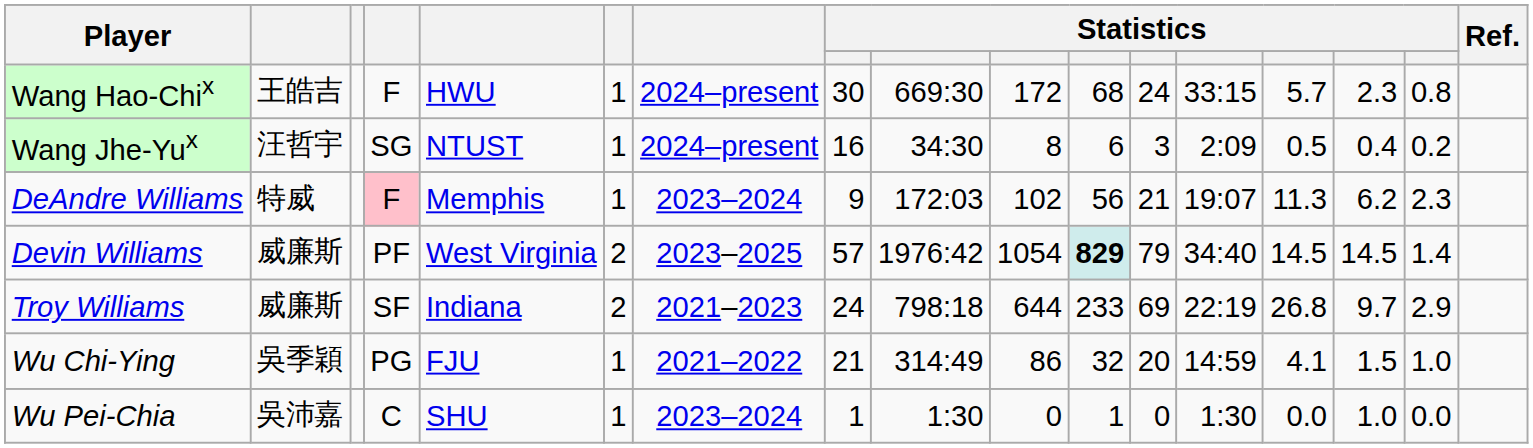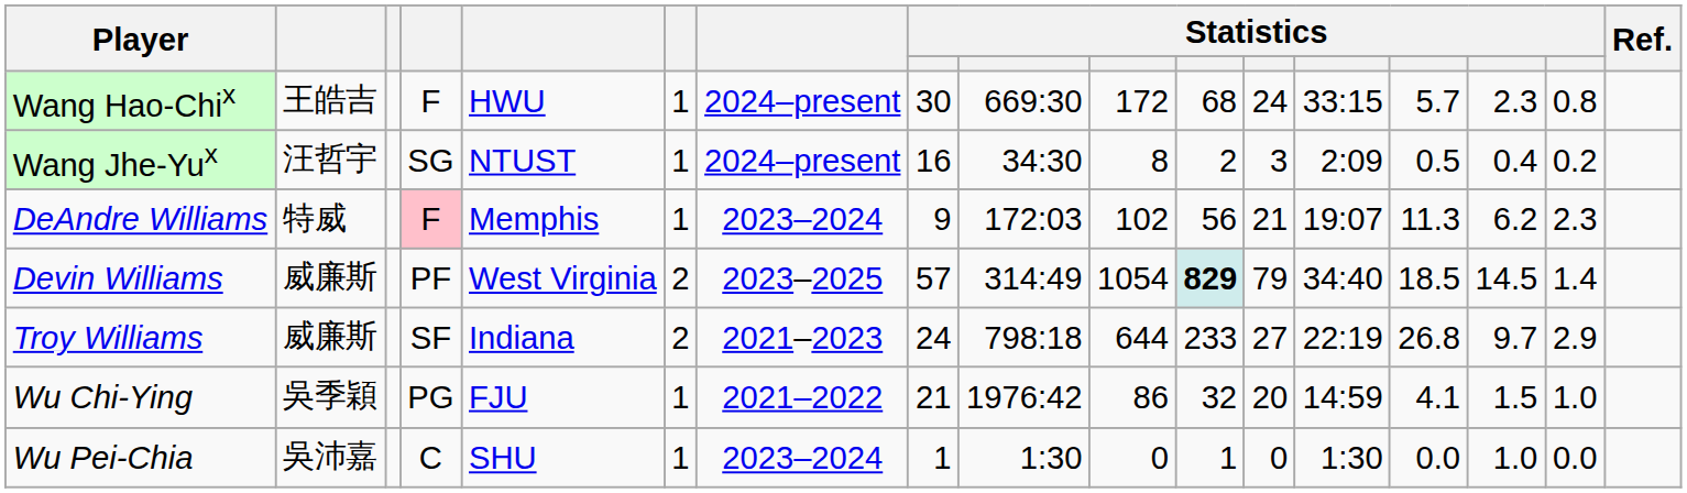Wang Jhe-Yux | column 11: 6 -> 2
Devin Williams | column 9: 1976:42 -> 314:49
Devin Williams | column 14: 14.5 -> 18.5
Troy Williams | column 12: 69 -> 27
Wu Chi-Ying | column 9: 314:49 -> 1976:42
